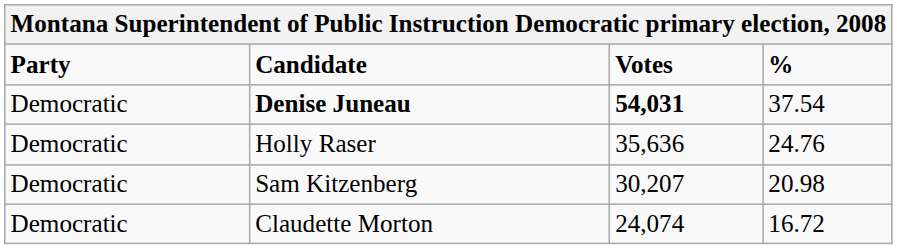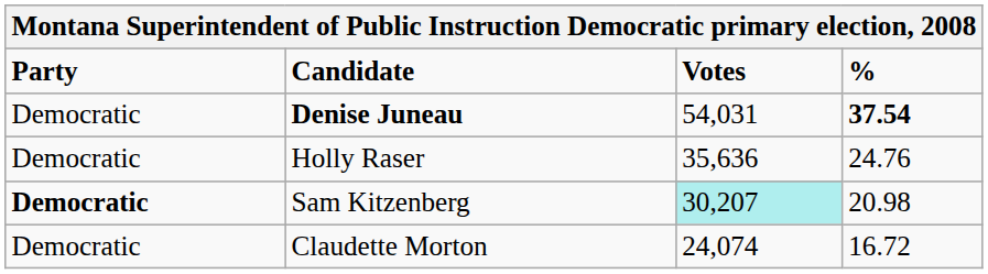Denise Juneau | Votes: bold -> normal
Denise Juneau | %: normal -> bold
Sam Kitzenberg | Party: normal -> bold
Sam Kitzenberg | Votes: no background -> paleturquoise background
